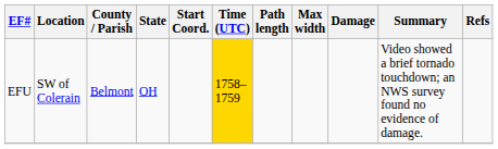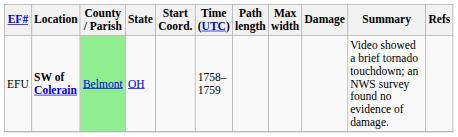EFU | Location: normal -> bold
EFU | County / Parish: no background -> lightgreen background
EFU | Time (UTC): gold background -> no background
